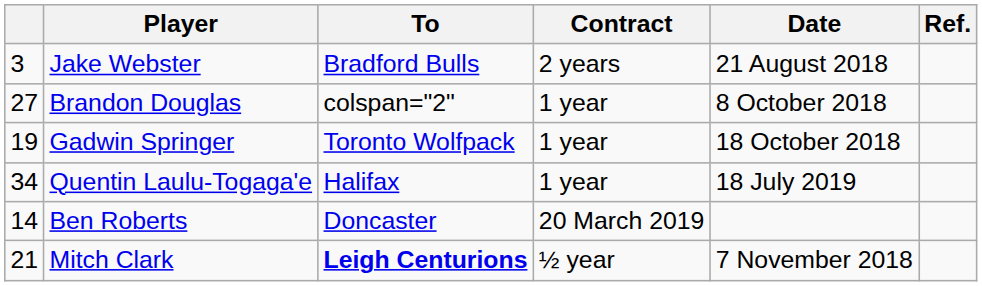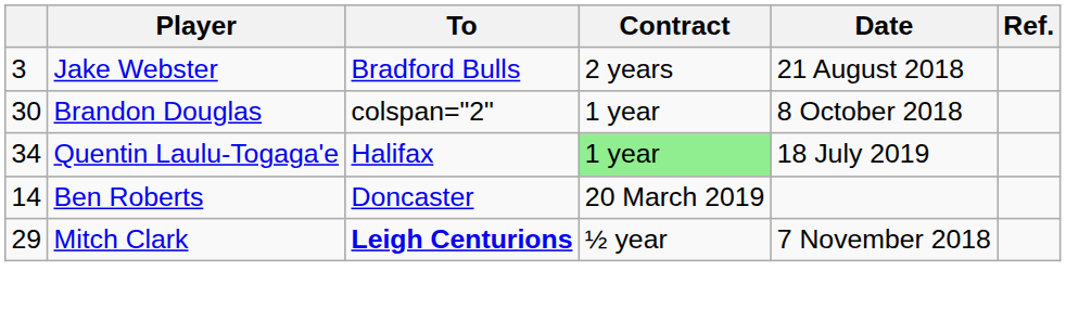Brandon Douglas | column 1: 27 -> 30
- row: 19 | Gadwin Springer | Toronto Wolfpack | 1 year | 18 October 2018
Quentin Laulu-Togaga'e | Contract: no background -> lightgreen background
Mitch Clark | column 1: 21 -> 29
